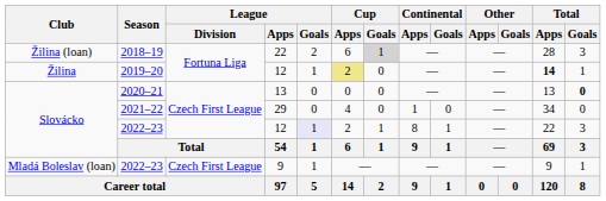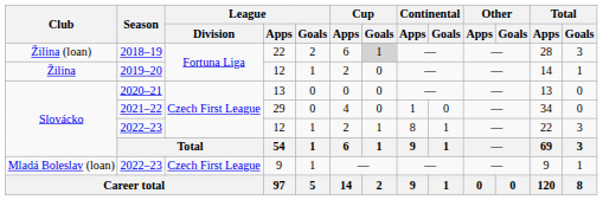2019–20 | Cup / Apps: khaki background -> no background
2019–20 | Total / Apps: bold -> normal
2020–21 | Total / Goals: bold -> normal
2022–23 / 12 | League / Goals: lavender background -> no background
